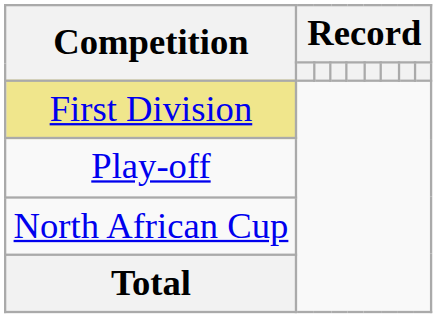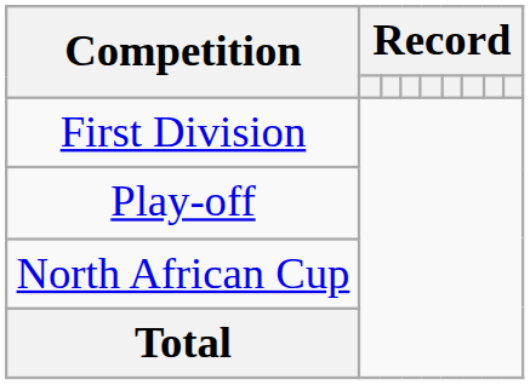First Division | Competition: khaki background -> no background
